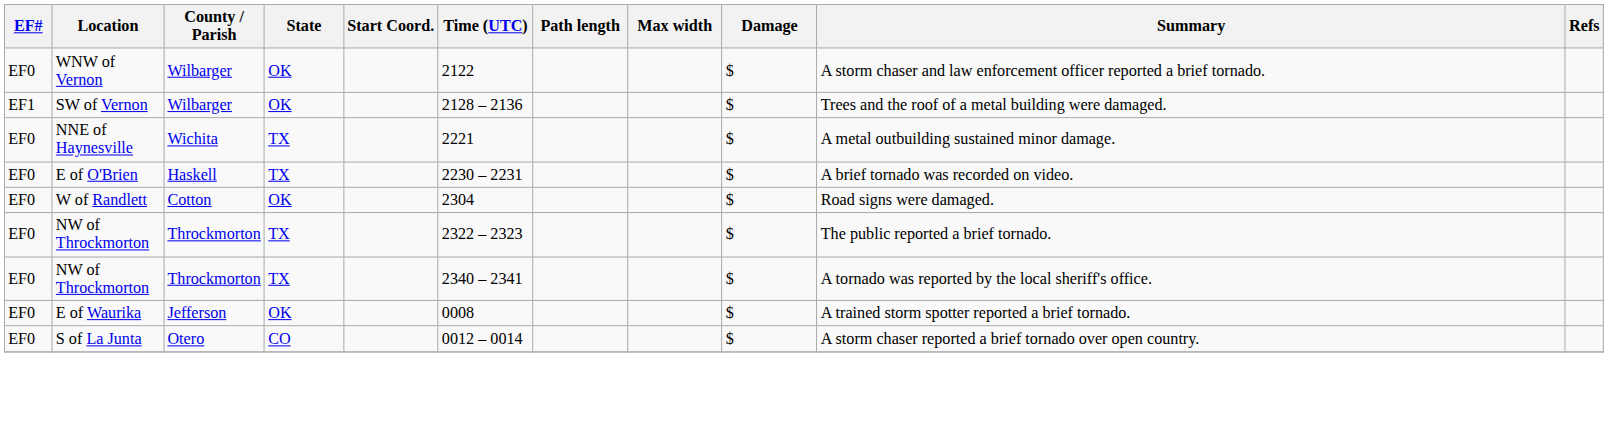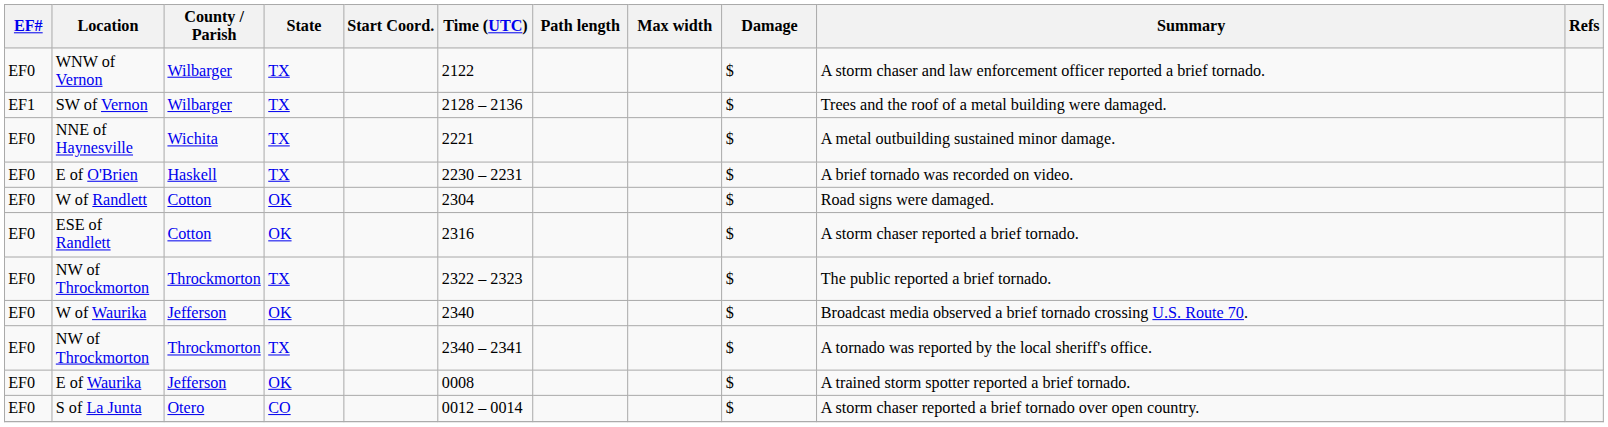WNW of Vernon | State: OK -> TX
SW of Vernon | State: OK -> TX
+ row: EF0 | ESE of Randlett | Cotton | OK | 2316 | $ | A storm chaser reported a brief tornado.
+ row: EF0 | W of Waurika | Jefferson | OK | 2340 | $ | Broadcast media observed a brief tornado crossing U.S. Route 70.
